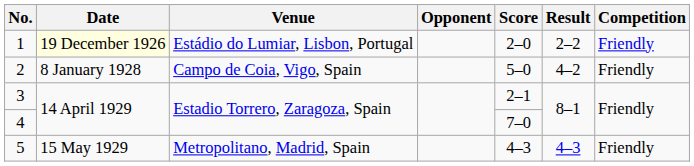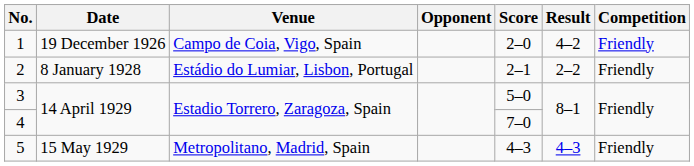1 | Date: lightyellow background -> no background
1 | Venue: Estádio do Lumiar, Lisbon, Portugal -> Campo de Coia, Vigo, Spain
1 | Result: 2–2 -> 4–2
2 | Venue: Campo de Coia, Vigo, Spain -> Estádio do Lumiar, Lisbon, Portugal
2 | Score: 5–0 -> 2–1
2 | Result: 4–2 -> 2–2
3 | Score: 2–1 -> 5–0
